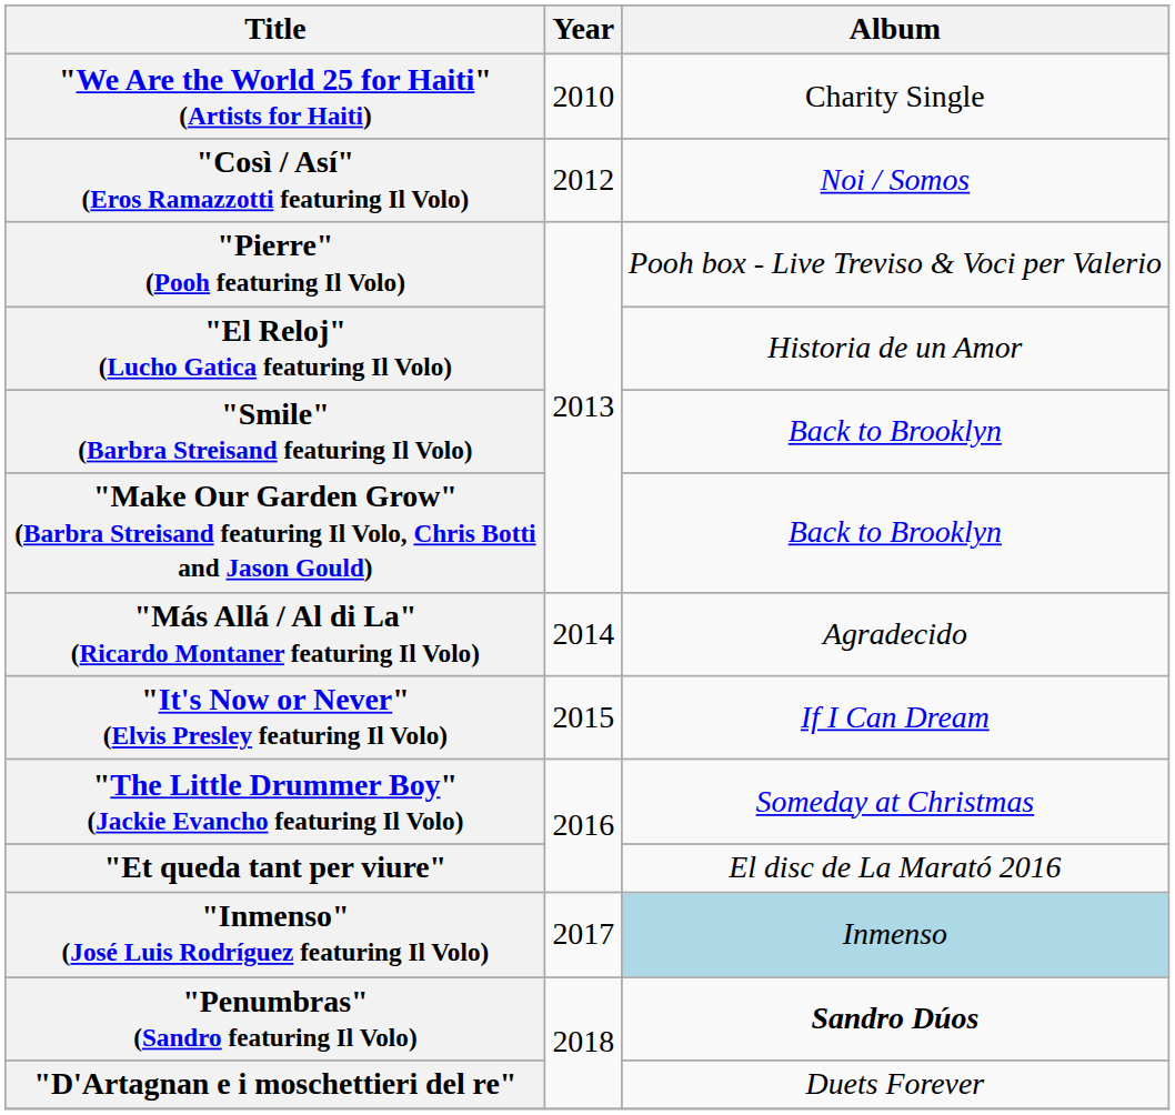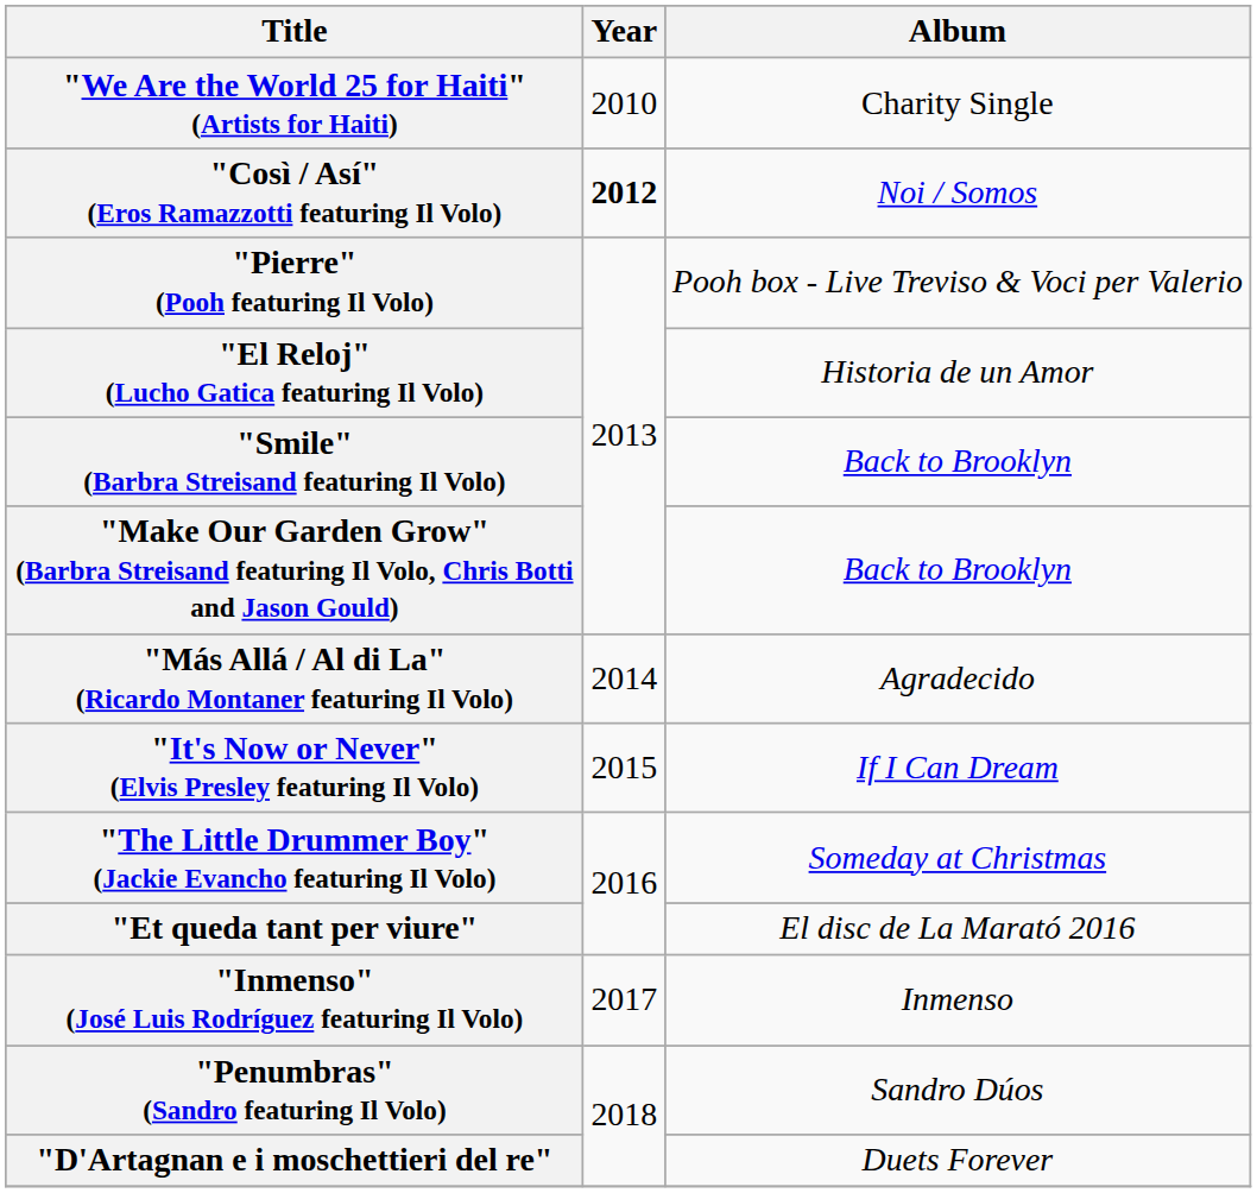"Così / Así" (Eros Ramazzotti featuring Il Volo) | Year: normal -> bold
"Inmenso" (José Luis Rodríguez featuring Il Volo) | Album: lightblue background -> no background
"Penumbras" (Sandro featuring Il Volo) | Album: bold -> normal
